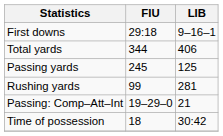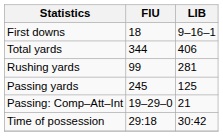First downs | FIU: 29:18 -> 18
rows swapped: Rushing yards <-> Passing yards
Time of possession | FIU: 18 -> 29:18
